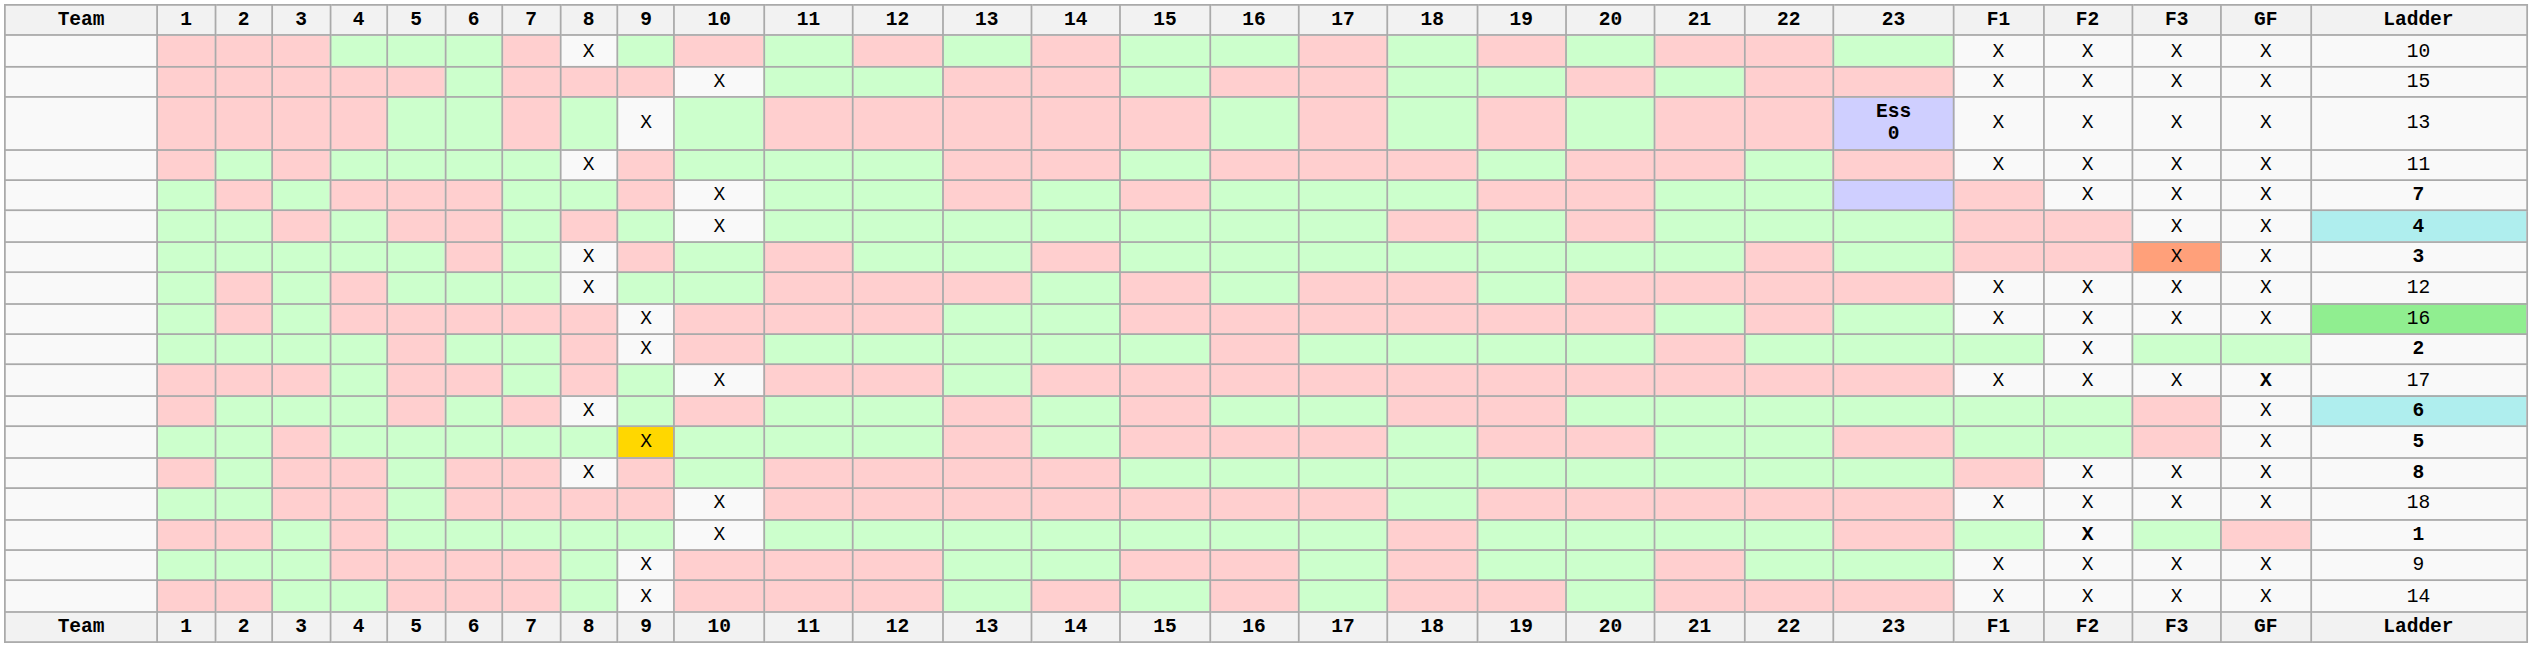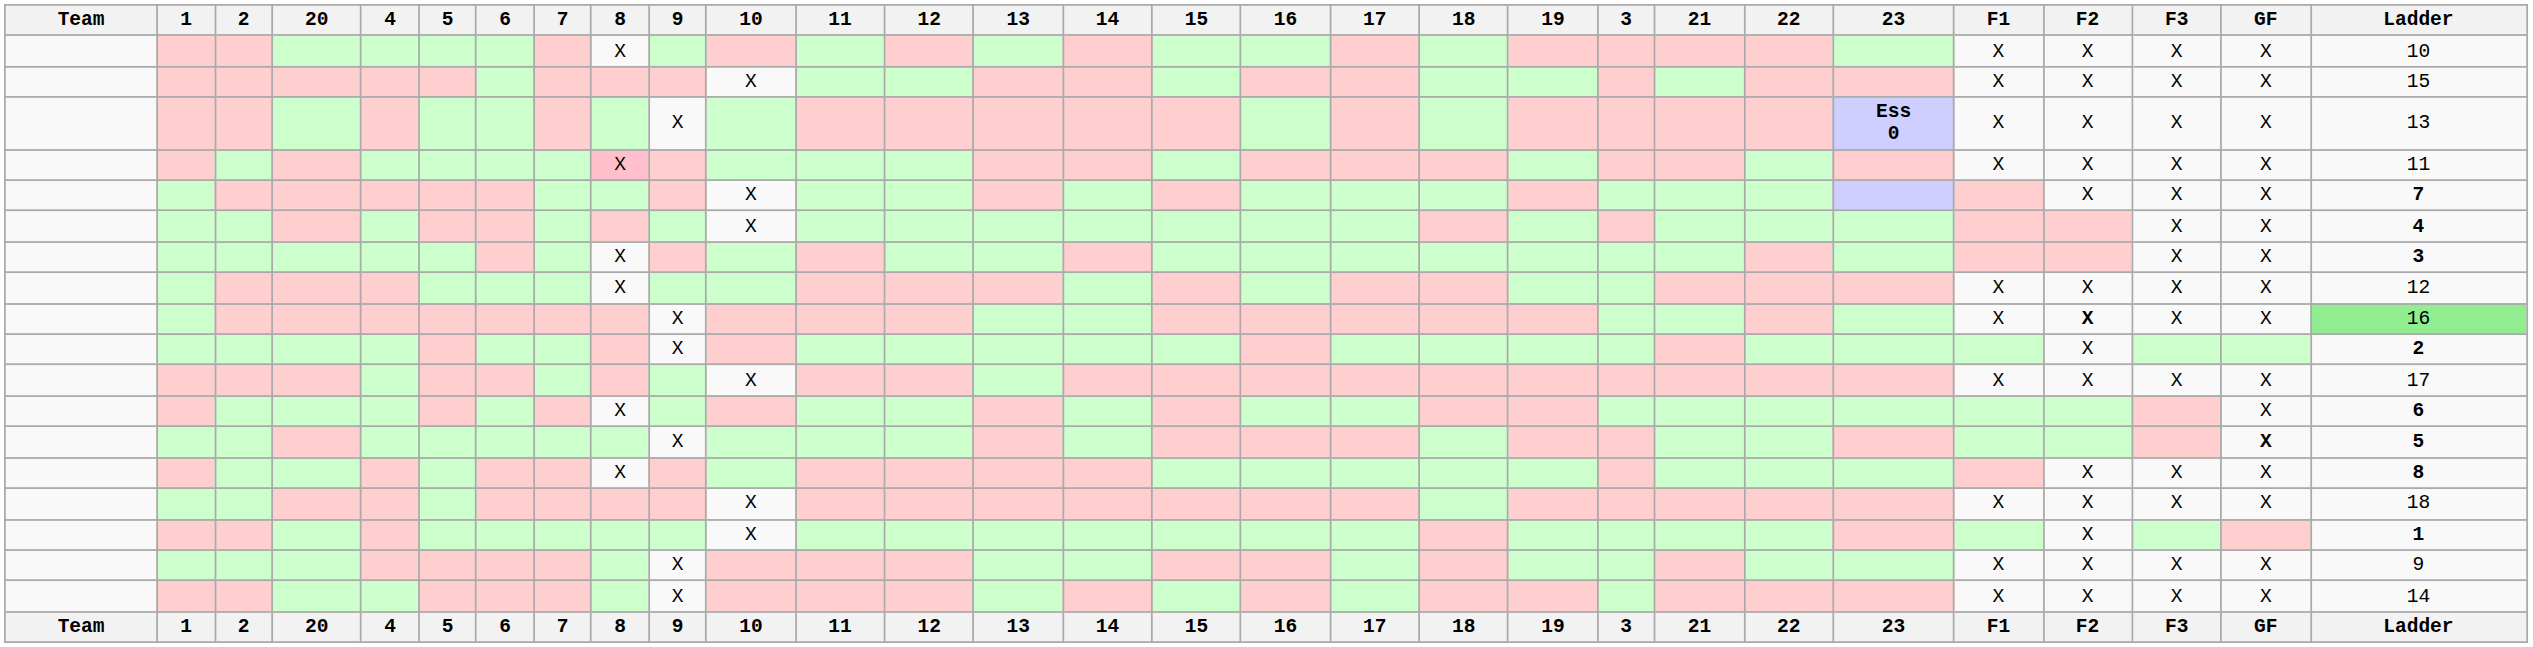columns swapped: 3 <-> 20
row 5 | 8: no background -> pink background
row 7 | Ladder: paleturquoise background -> no background
row 8 | F3: lightsalmon background -> no background
row 10 | F2: normal -> bold
row 12 | GF: bold -> normal
row 13 | Ladder: paleturquoise background -> no background
row 14 | 9: gold background -> no background
row 14 | GF: normal -> bold
row 17 | F2: bold -> normal
